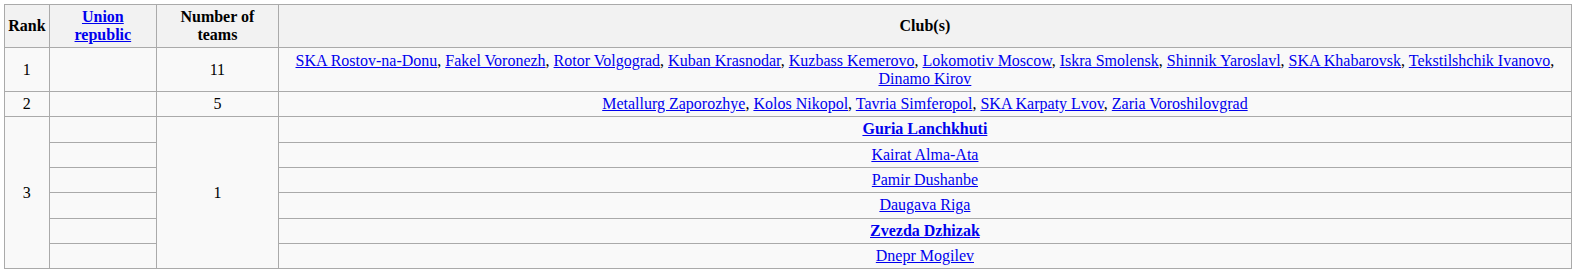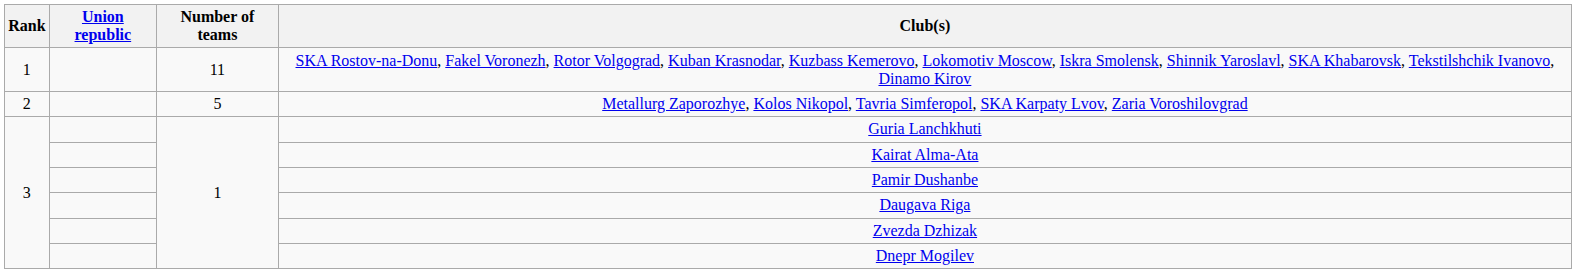Guria Lanchkhuti | Club(s): bold -> normal
Zvezda Dzhizak | Club(s): bold -> normal
